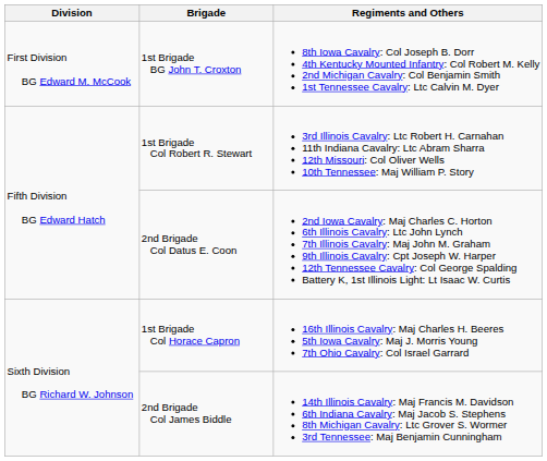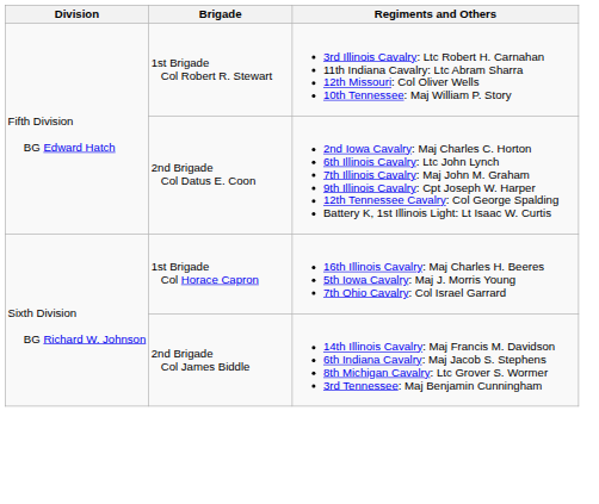- row: First Division BG Edward M. McCook | 1st Brigade BG John T. Croxton | 8th Iowa Cavalry: Col Joseph B. Dorr 4th Kentucky Mounted Infantry: Col Robert M. Kelly 2nd Michigan Cavalry: Col Benjamin Smith 1st Tennessee Cavalry: Ltc Calvin M. Dyer
